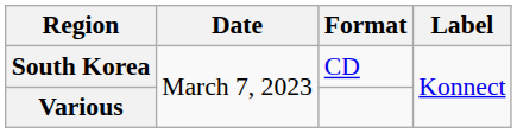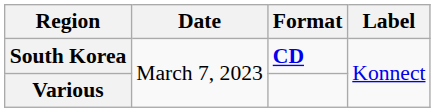South Korea | Format: normal -> bold
